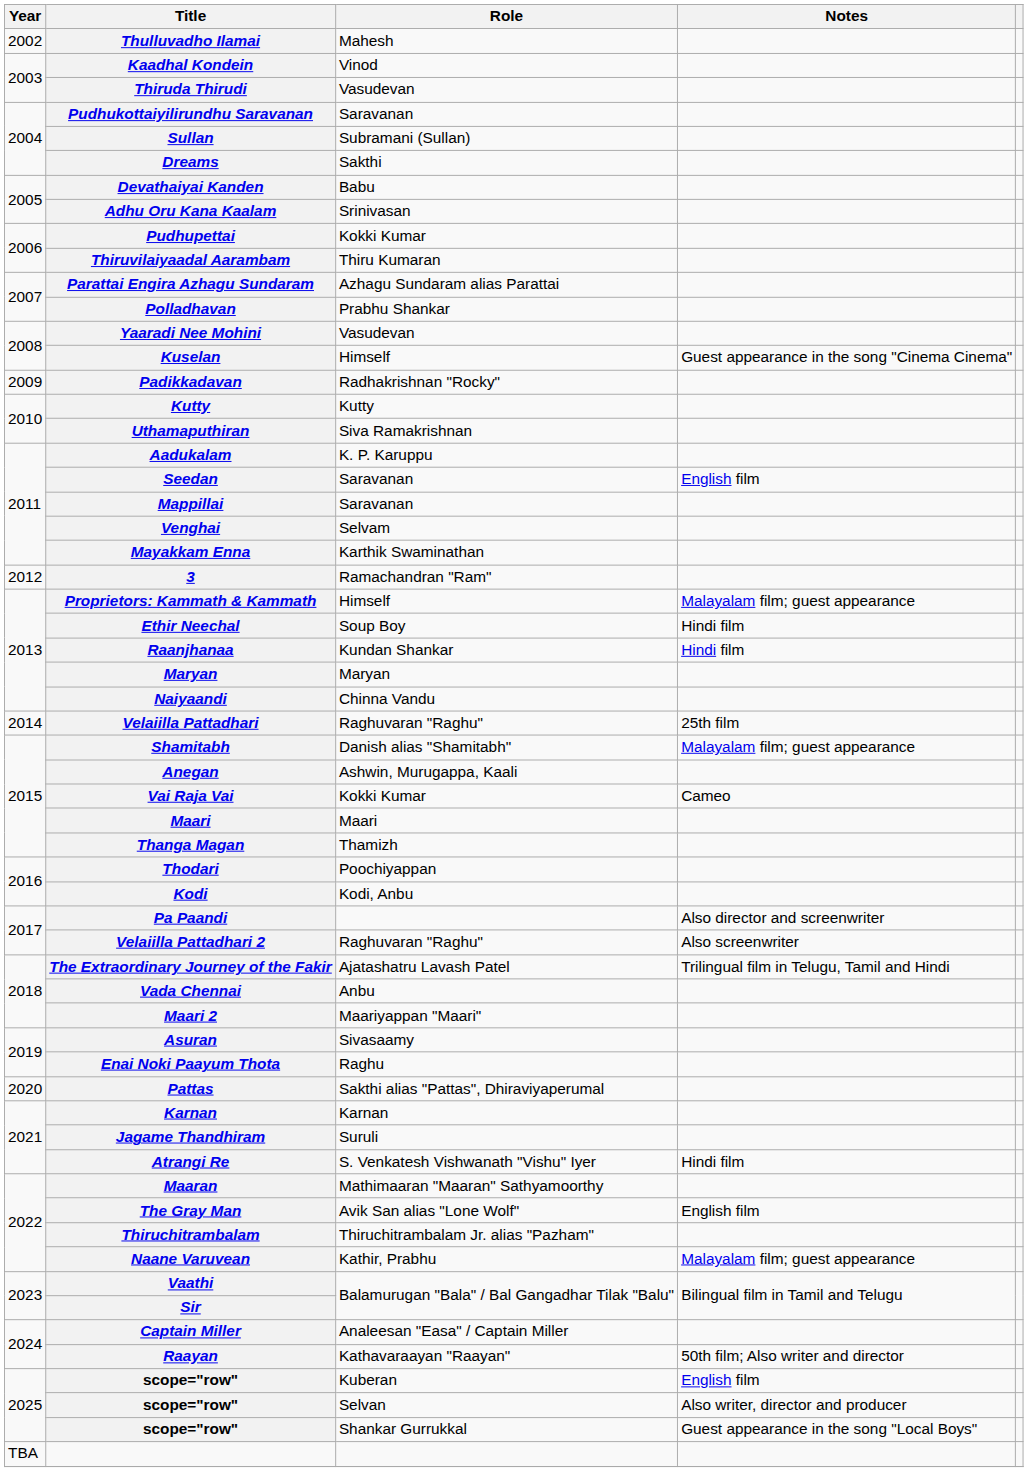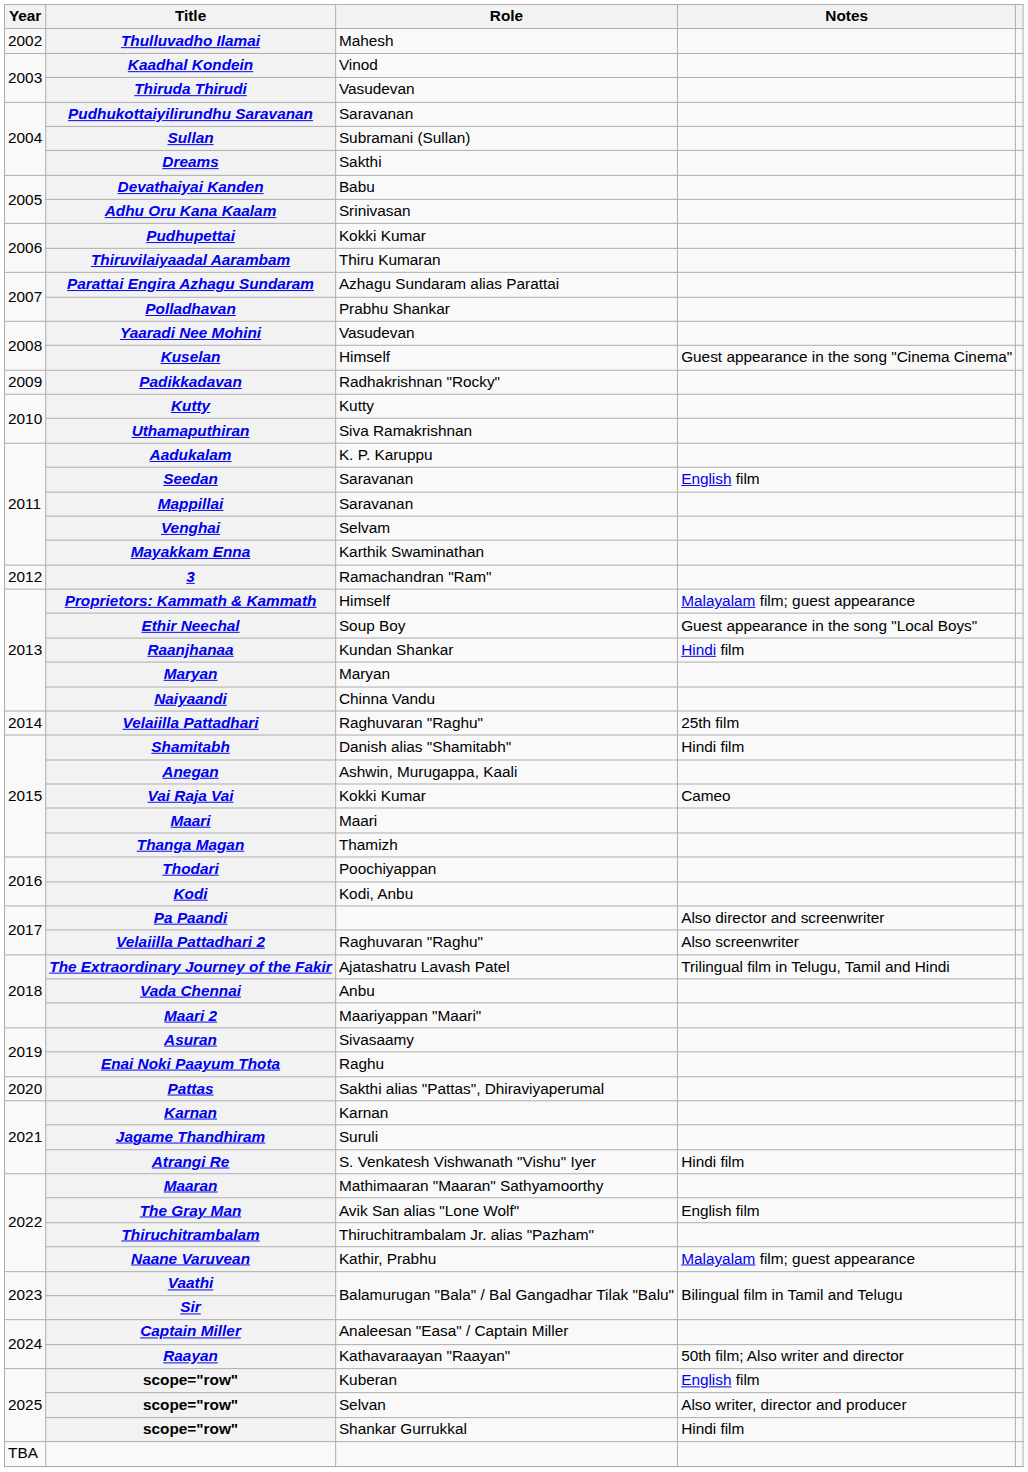Ethir Neechal | Notes: Hindi film -> Guest appearance in the song "Local Boys"
Shamitabh | Notes: Malayalam film; guest appearance -> Hindi film
scope="row" / Shankar Gurrukkal | Notes: Guest appearance in the song "Local Boys" -> Hindi film
